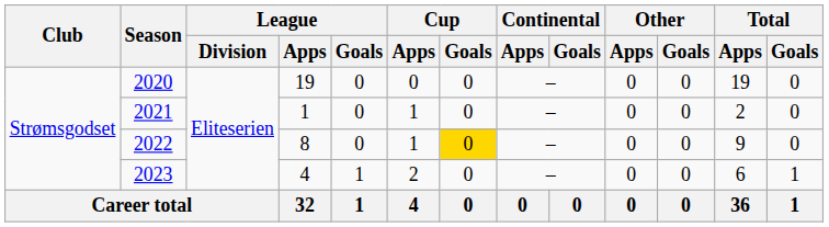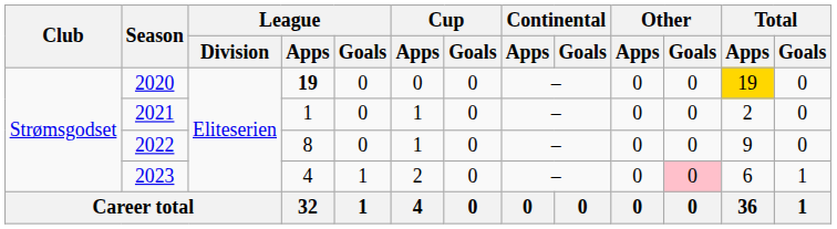2020 | League / Apps: normal -> bold
2020 | Total / Apps: no background -> gold background
2022 | Cup / Goals: gold background -> no background
2023 | Other / Goals: no background -> pink background
